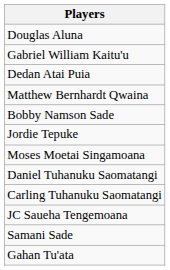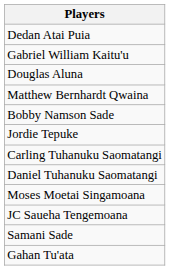row 2 | column 1: Douglas Aluna -> Dedan Atai Puia
row 4 | column 1: Dedan Atai Puia -> Douglas Aluna
row 8 | column 1: Moses Moetai Singamoana -> Carling Tuhanuku Saomatangi
row 10 | column 1: Carling Tuhanuku Saomatangi -> Moses Moetai Singamoana
